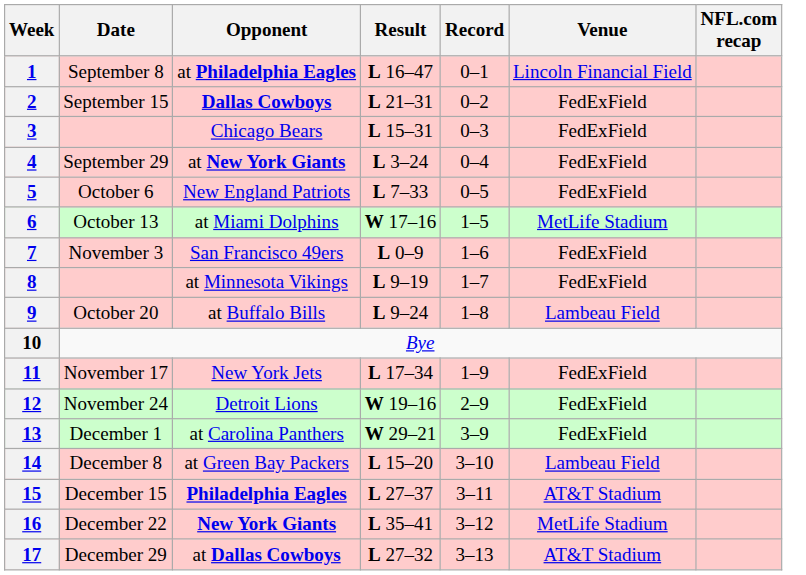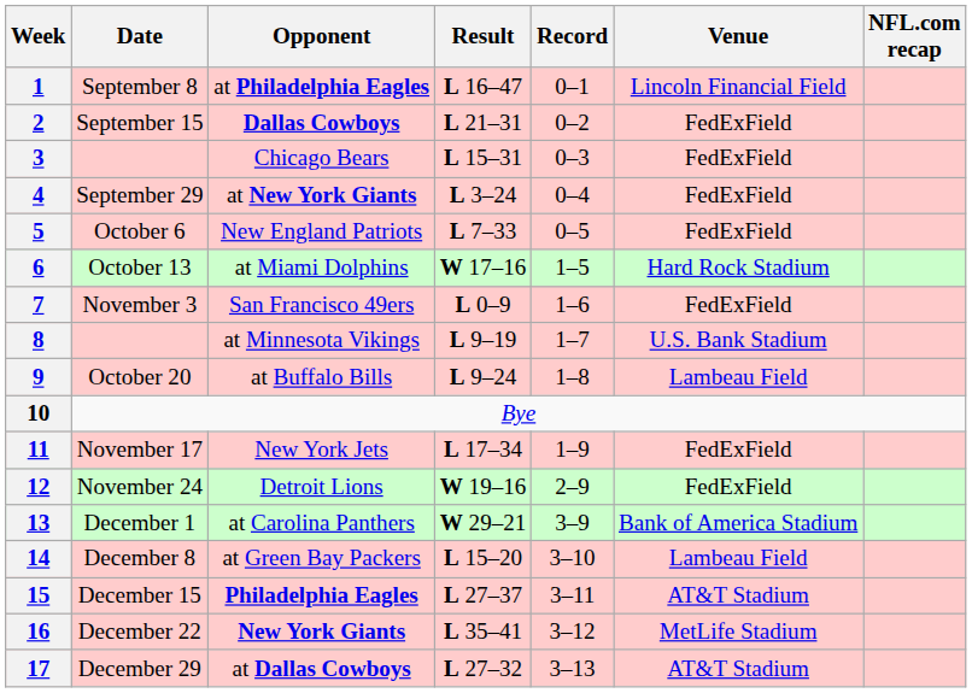6 | Venue: MetLife Stadium -> Hard Rock Stadium
8 | Venue: FedExField -> U.S. Bank Stadium
13 | Venue: FedExField -> Bank of America Stadium
